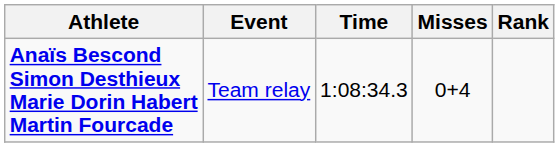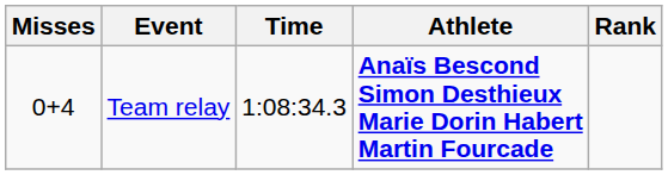columns swapped: Athlete <-> Misses
